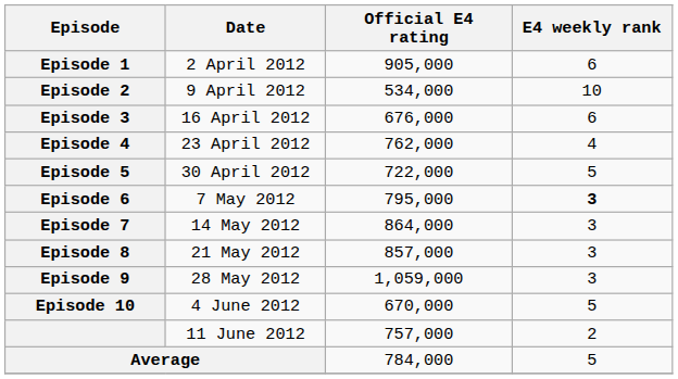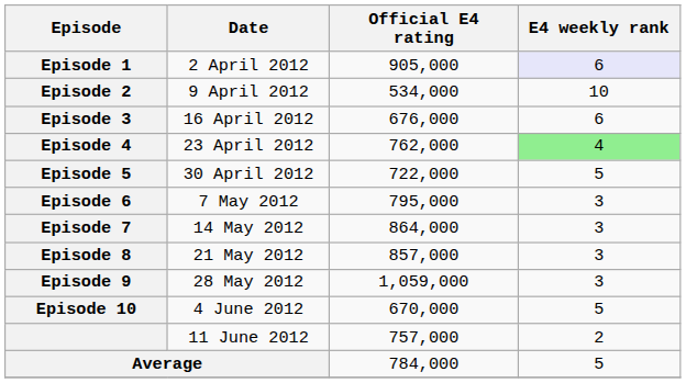Episode 1 | E4 weekly rank: no background -> lavender background
Episode 4 | E4 weekly rank: no background -> lightgreen background
Episode 6 | E4 weekly rank: bold -> normal
